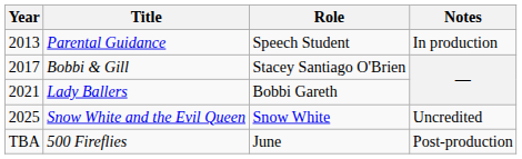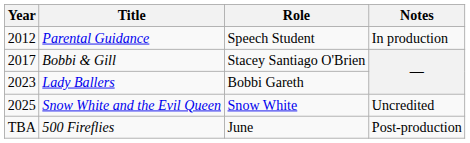Parental Guidance | Year: 2013 -> 2012
Lady Ballers | Year: 2021 -> 2023
